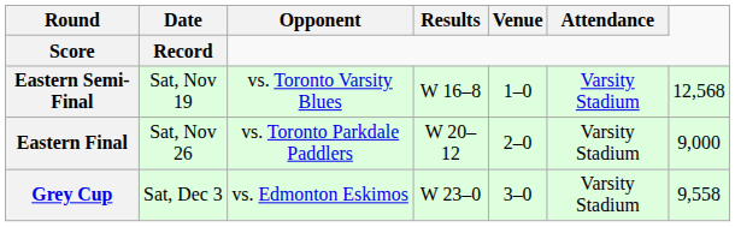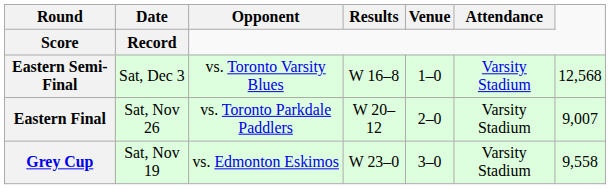Eastern Semi-Final | Date / Record: Sat, Nov 19 -> Sat, Dec 3
Eastern Final | column 7: 9,000 -> 9,007
Grey Cup | Date / Record: Sat, Dec 3 -> Sat, Nov 19
